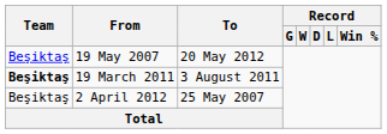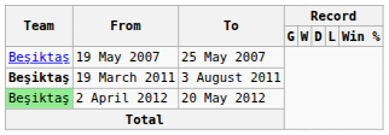19 May 2007 | To: 20 May 2012 -> 25 May 2007
2 April 2012 | Team: no background -> lightgreen background
2 April 2012 | To: 25 May 2007 -> 20 May 2012
